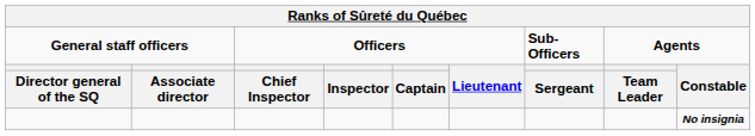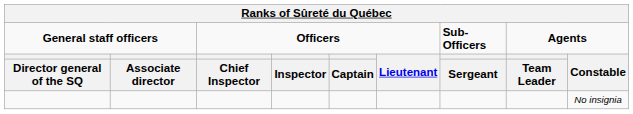row 5 | Agents / Constable: bold -> normal
